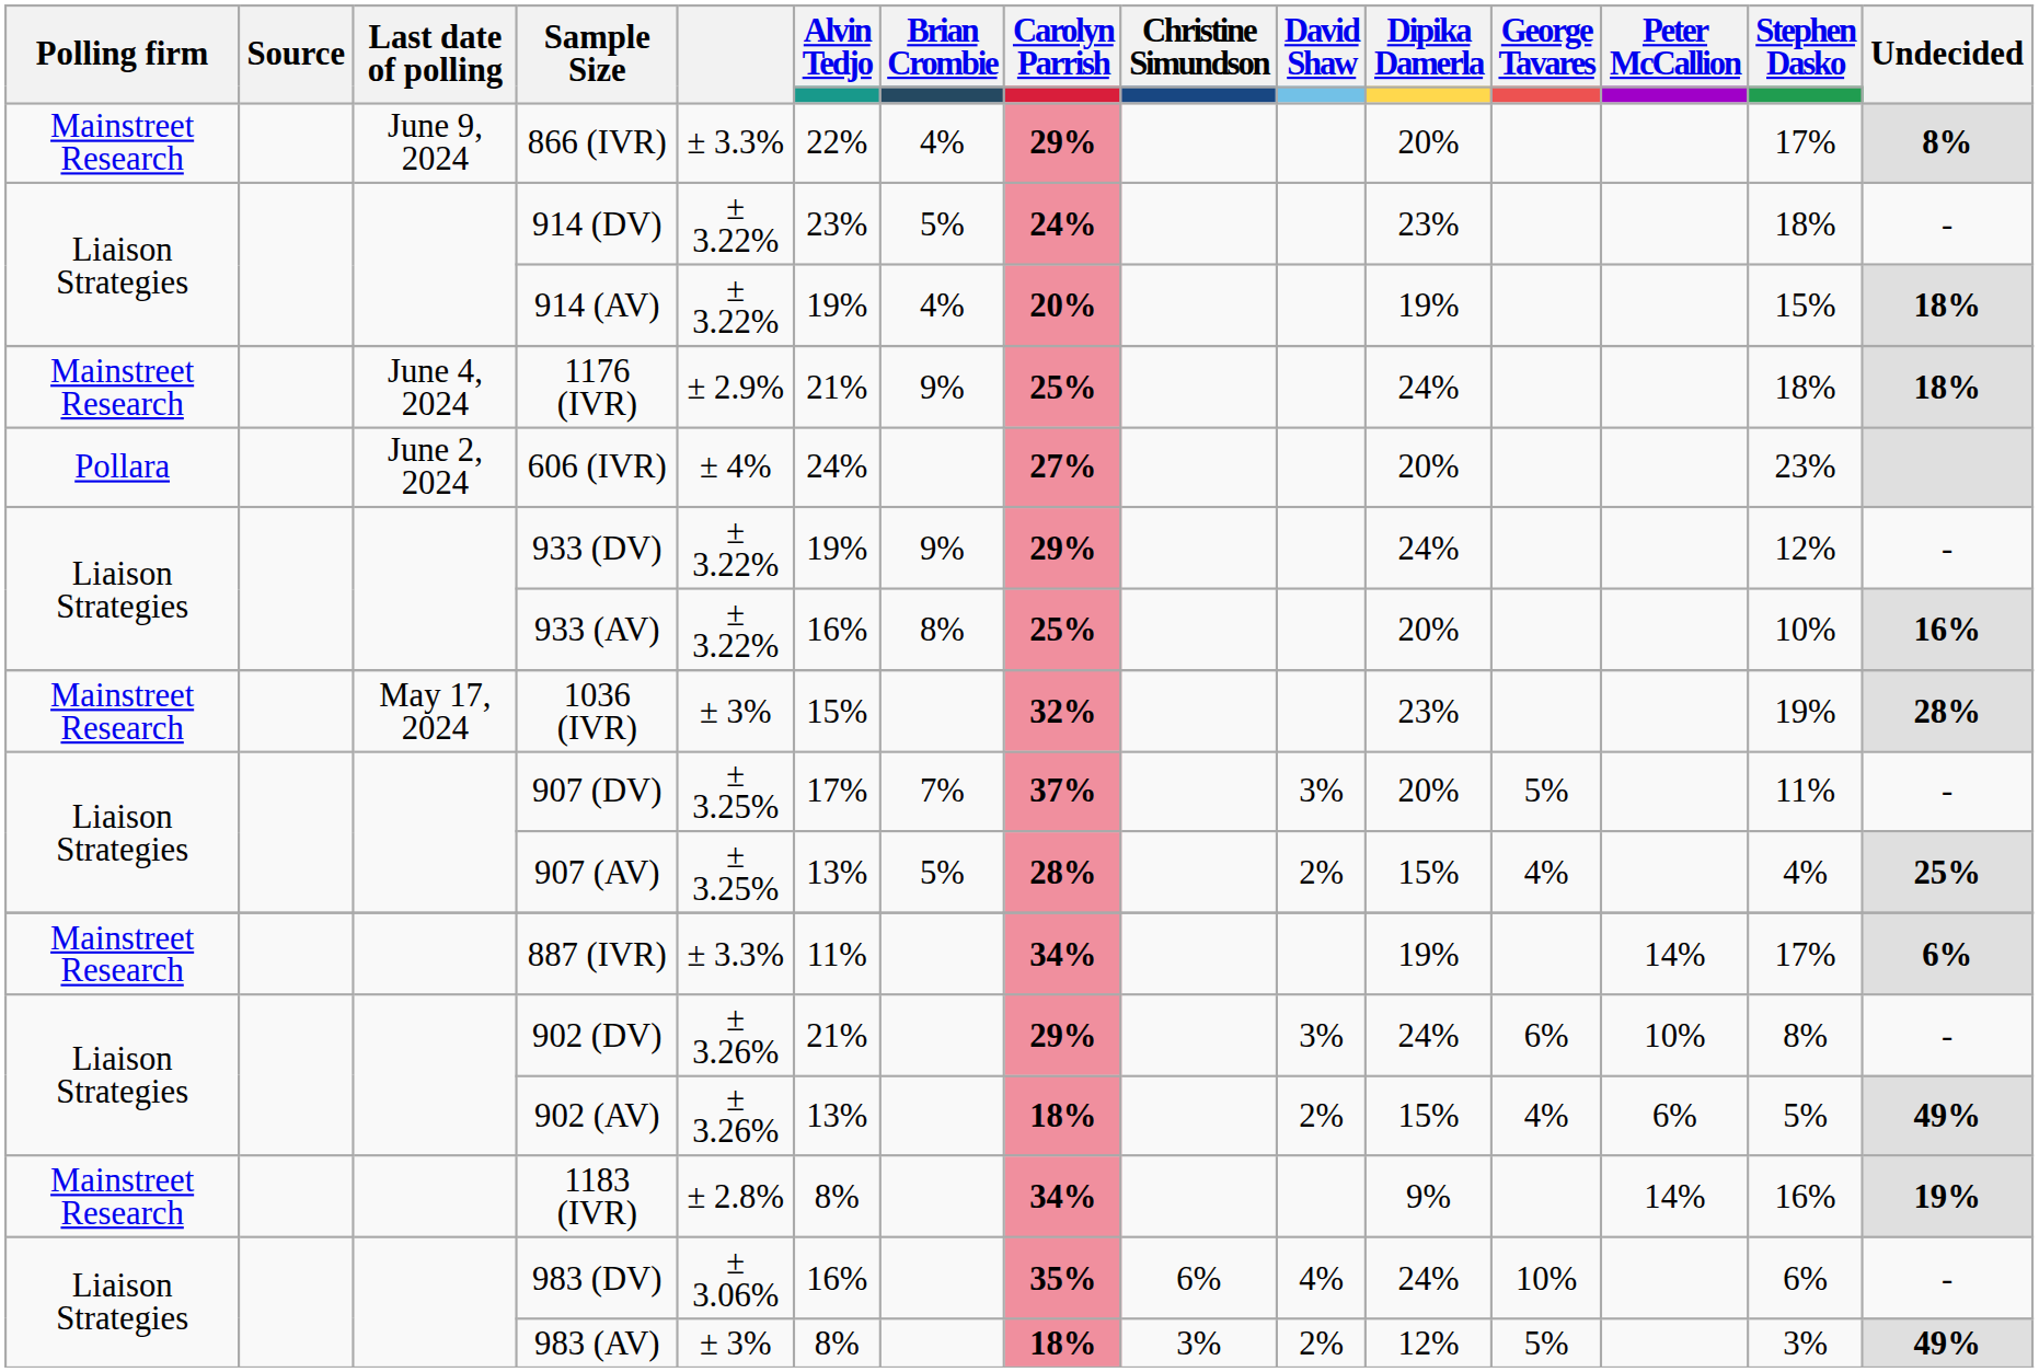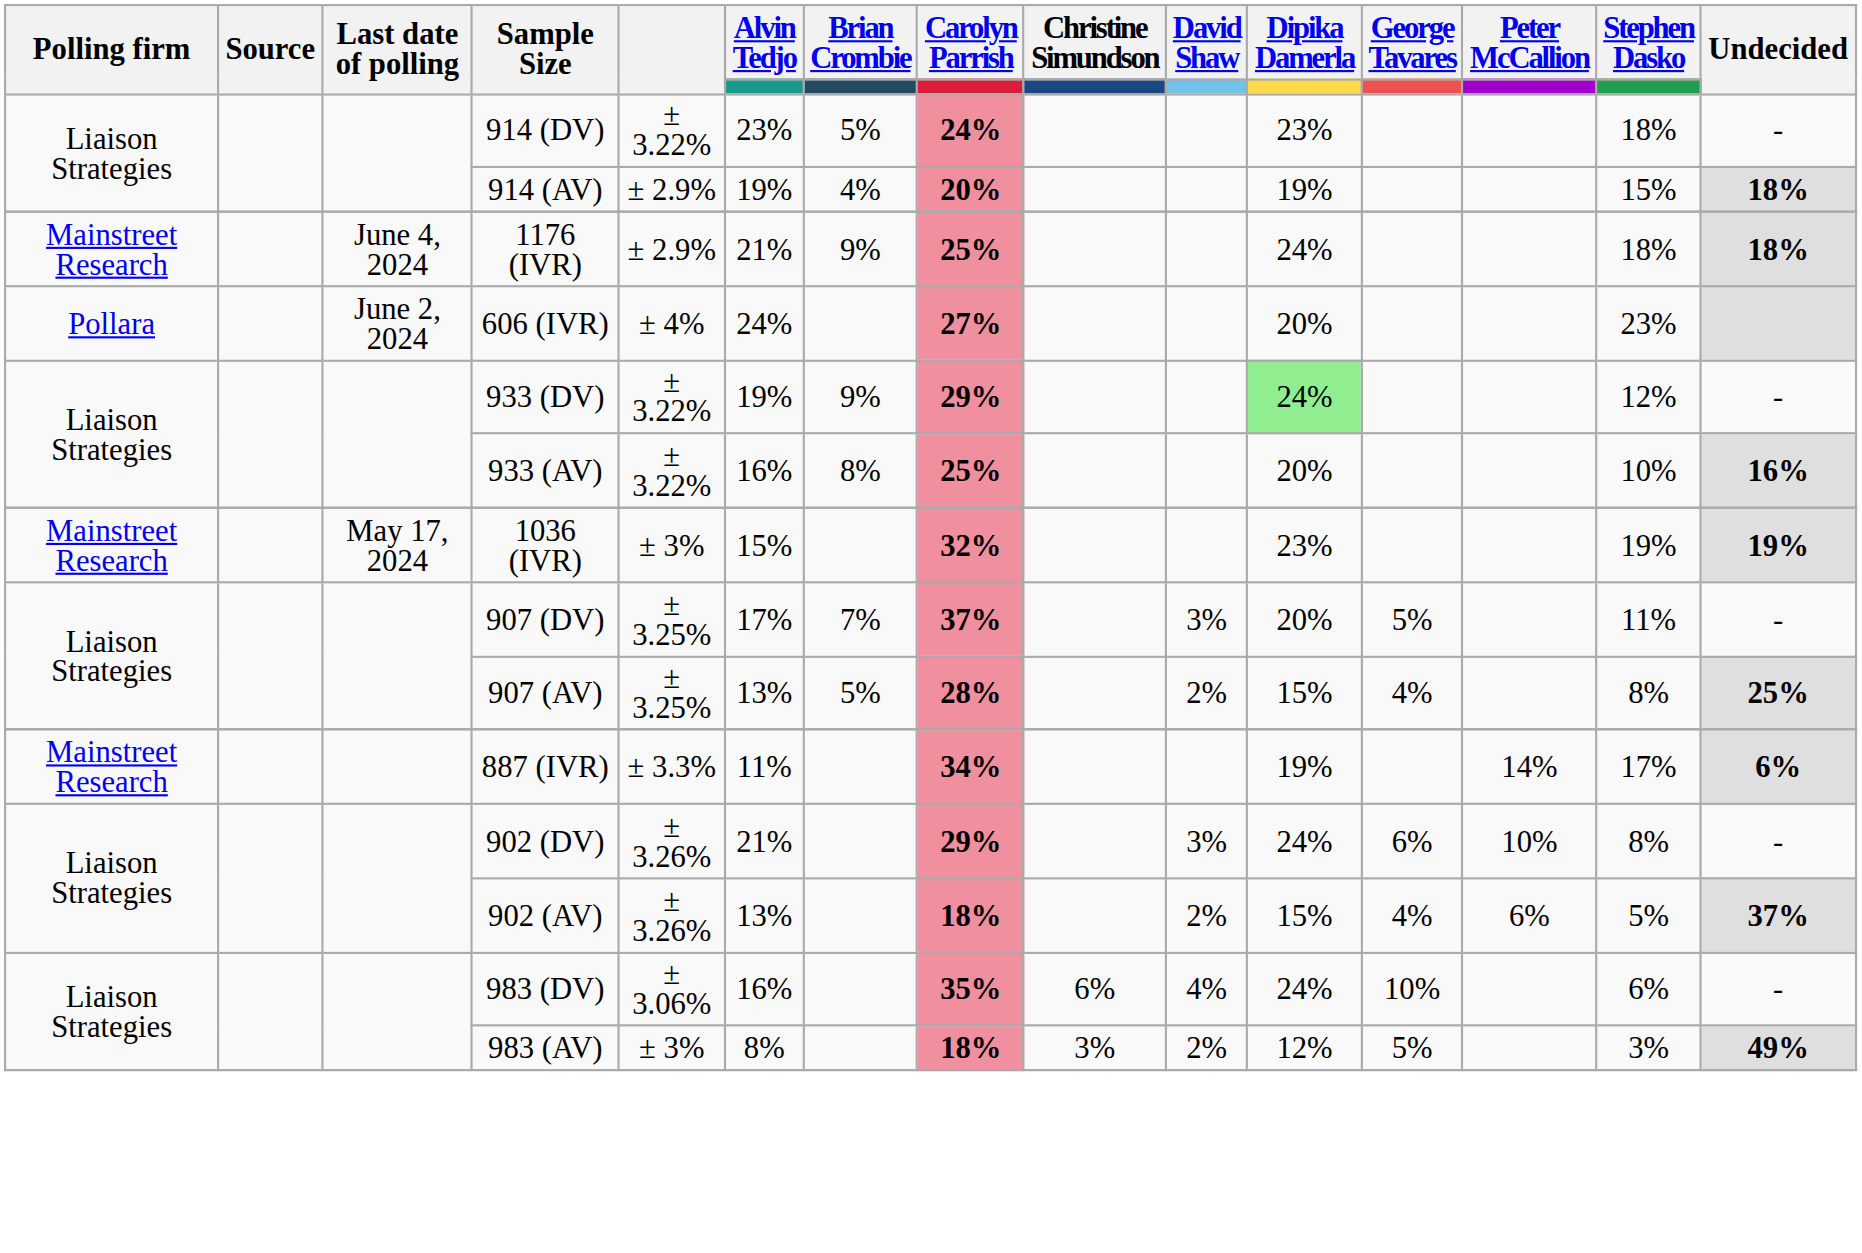- row: Mainstreet Research | June 9, 2024 | 866 (IVR) | ± 3.3% | 22% | 4% | 29% | 20% | 17% | 8%
914 (AV) | column 5: ± 3.22% -> ± 2.9%
933 (DV) | Dipika Damerla: no background -> lightgreen background
1036 (IVR) | Undecided: 28% -> 19%
907 (AV) | Stephen Dasko: 4% -> 8%
902 (AV) | Undecided: 49% -> 37%
- row: Mainstreet Research | 1183 (IVR) | ± 2.8% | 8% | 34% | 9% | 14% | 16% | 19%
